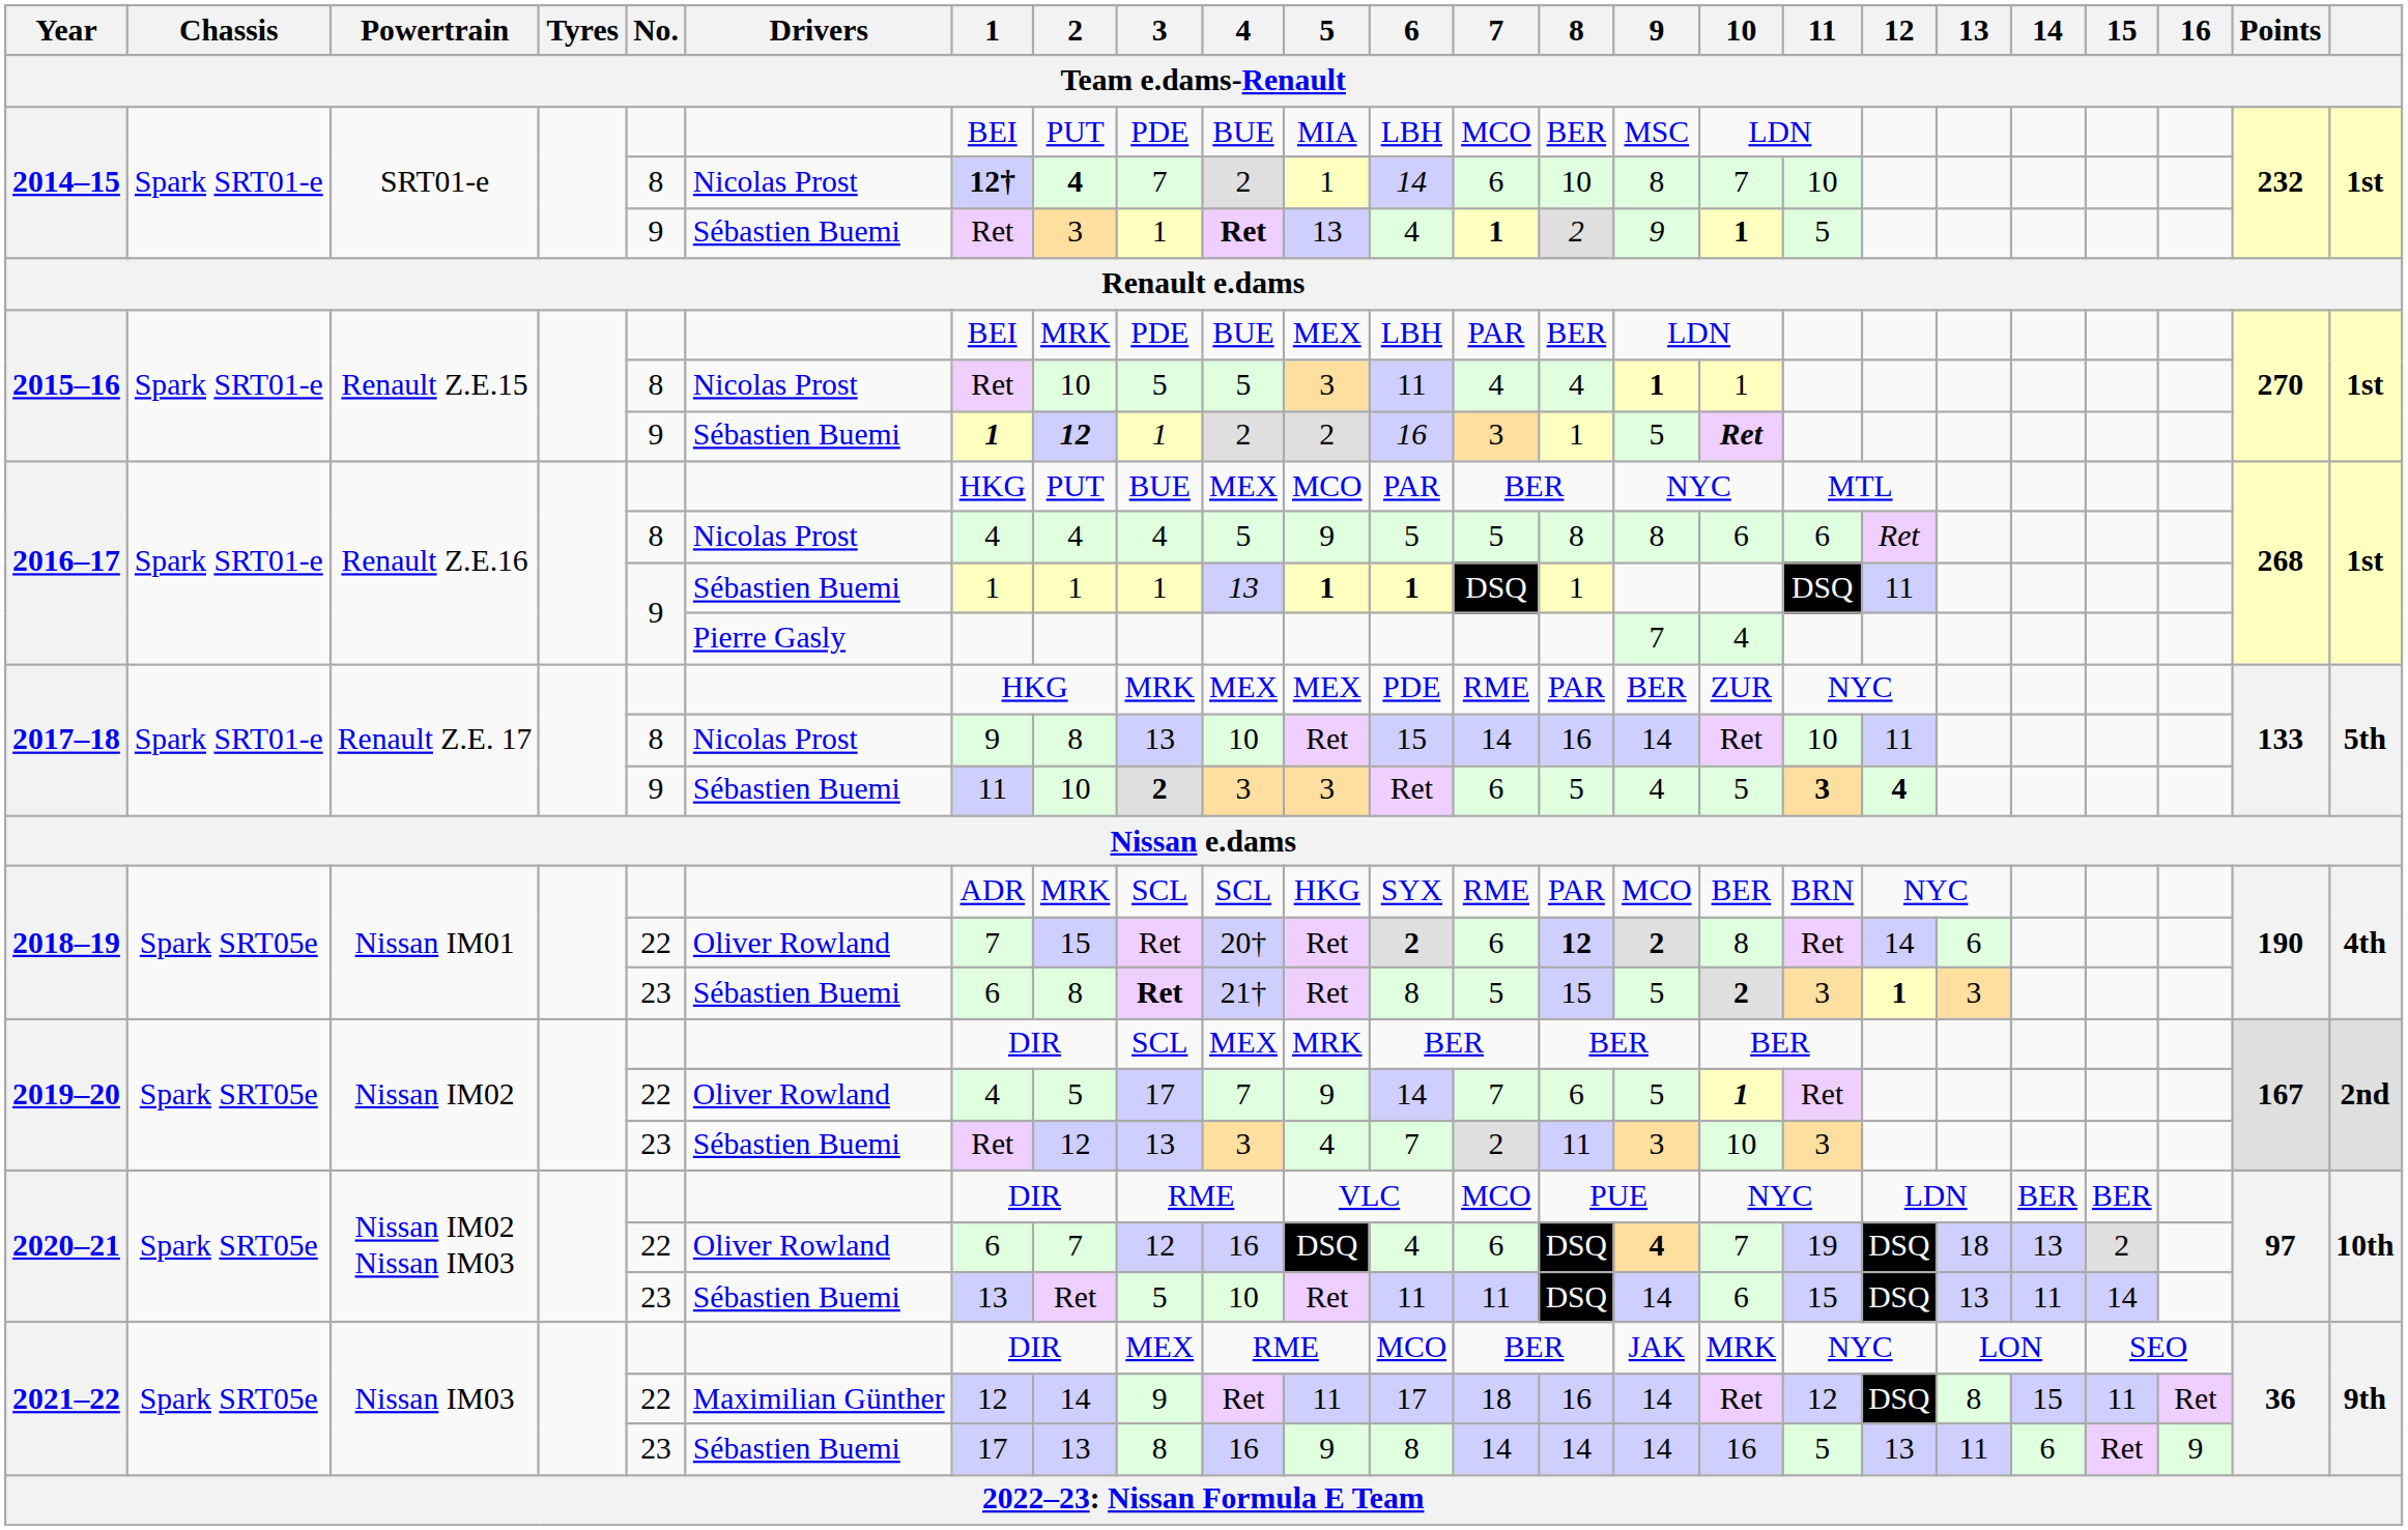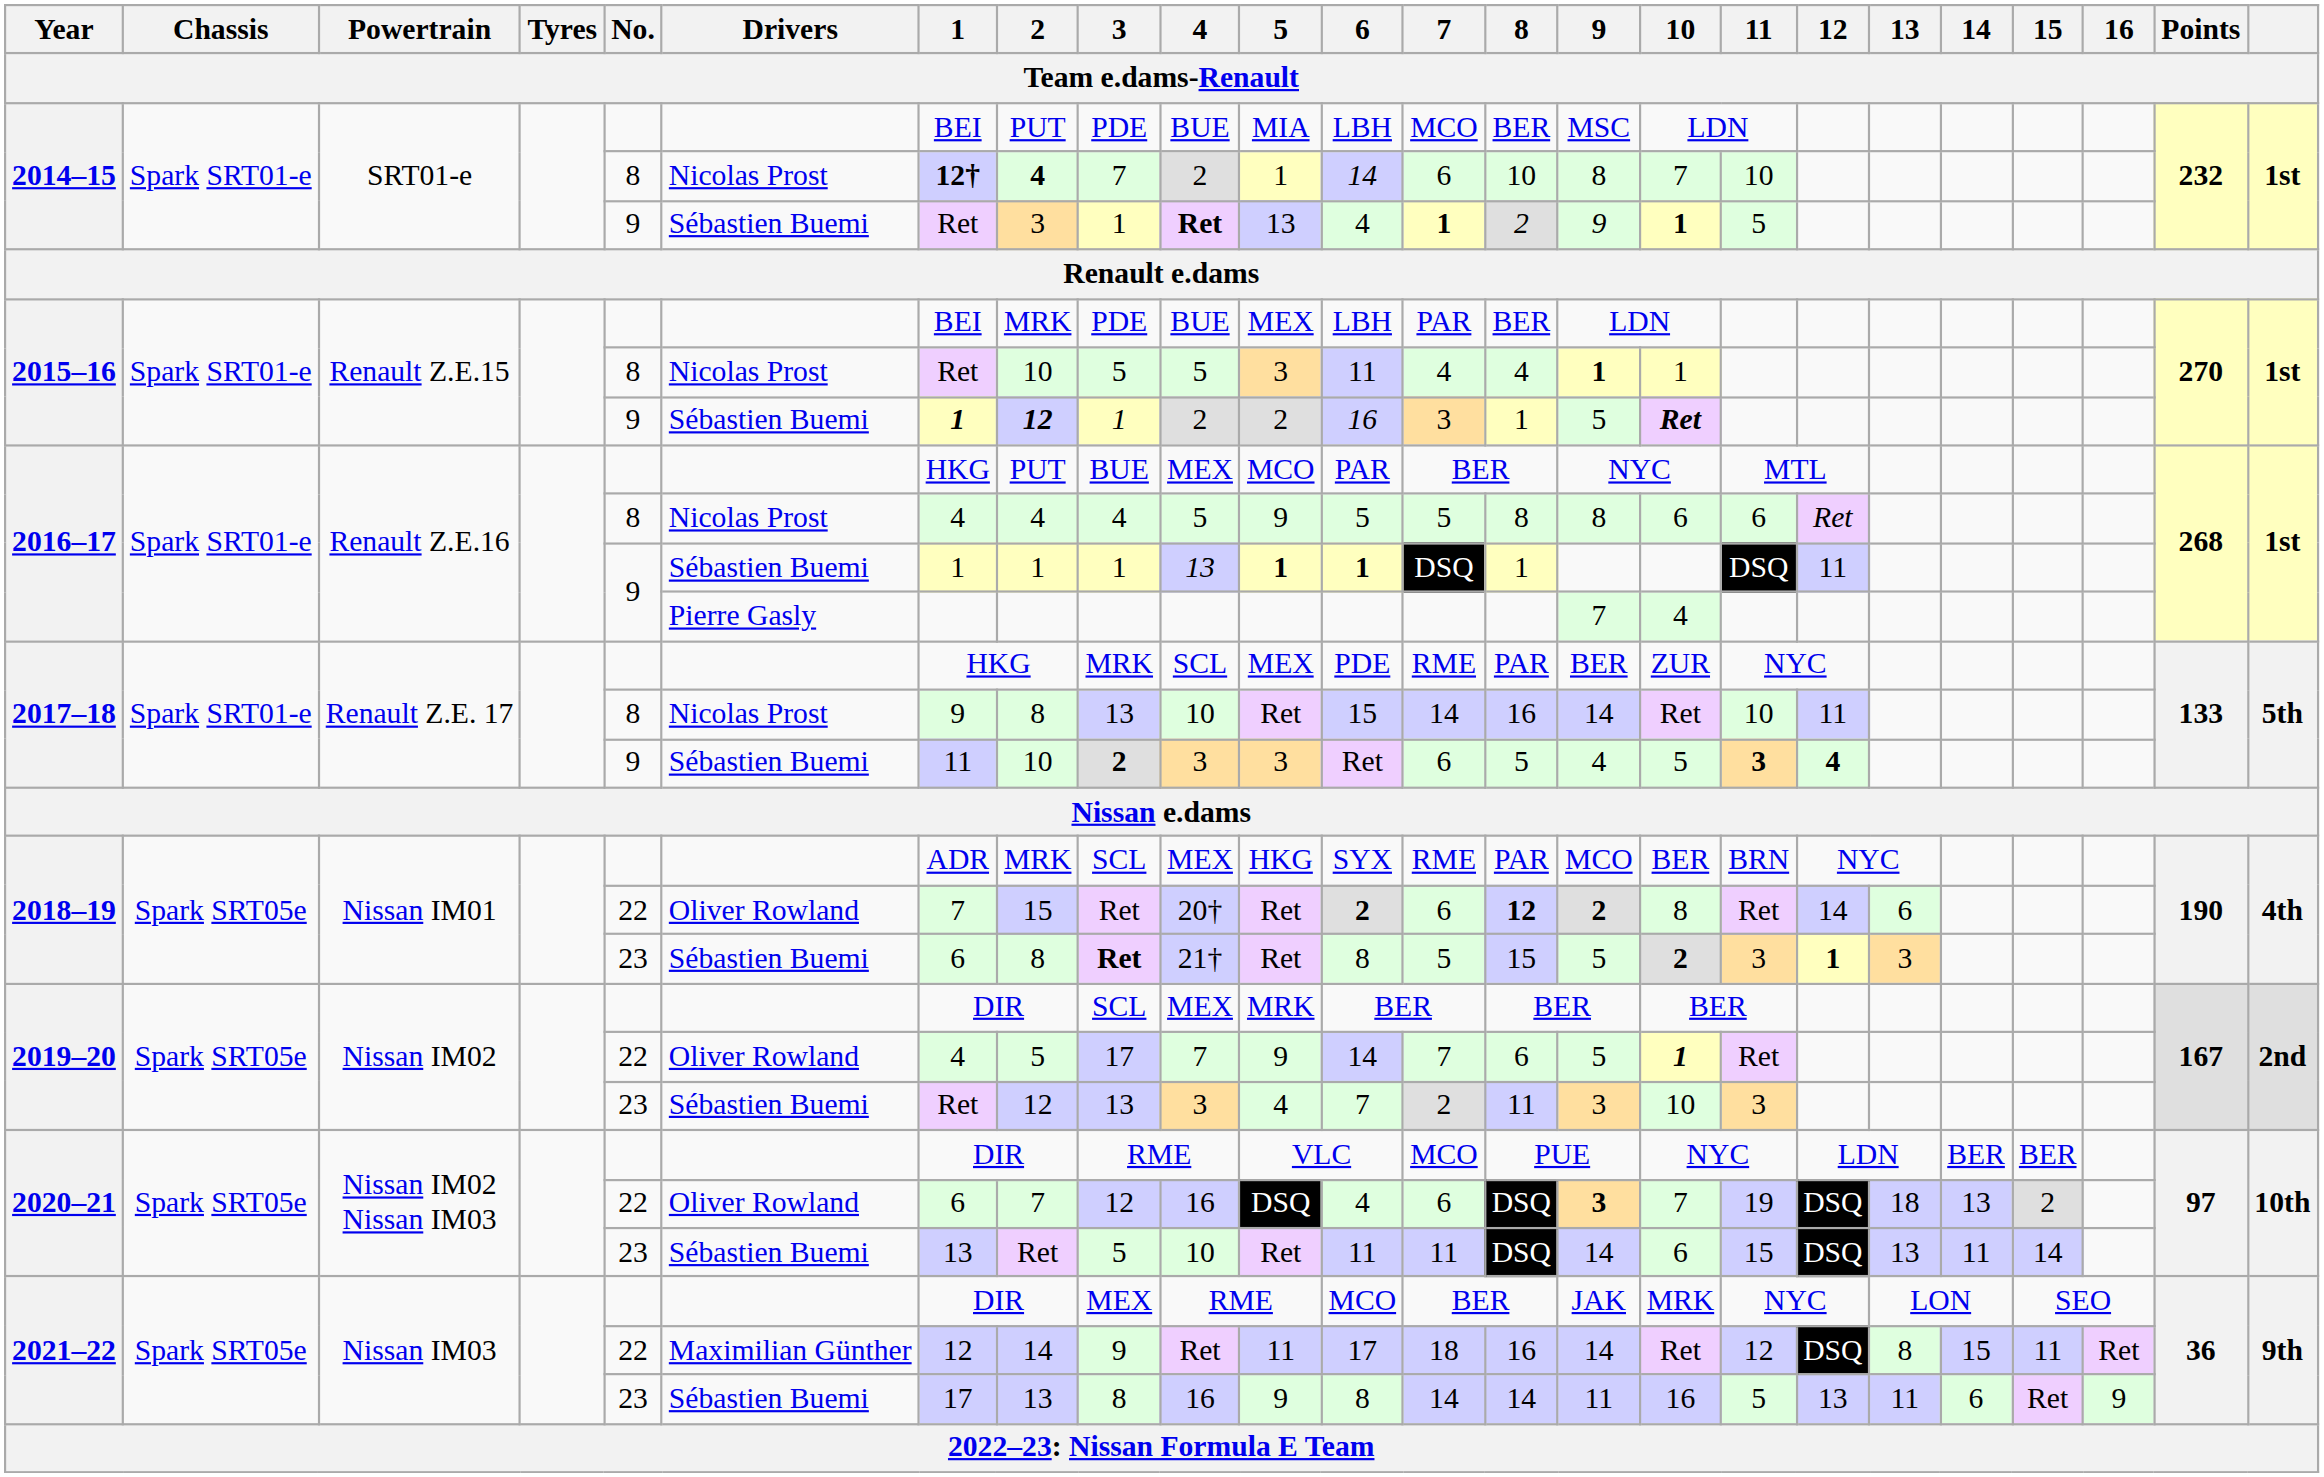row 14 | 4: MEX -> SCL
row 18 | 4: SCL -> MEX
row 25 | 9: 4 -> 3
row 29 | 9: 14 -> 11
